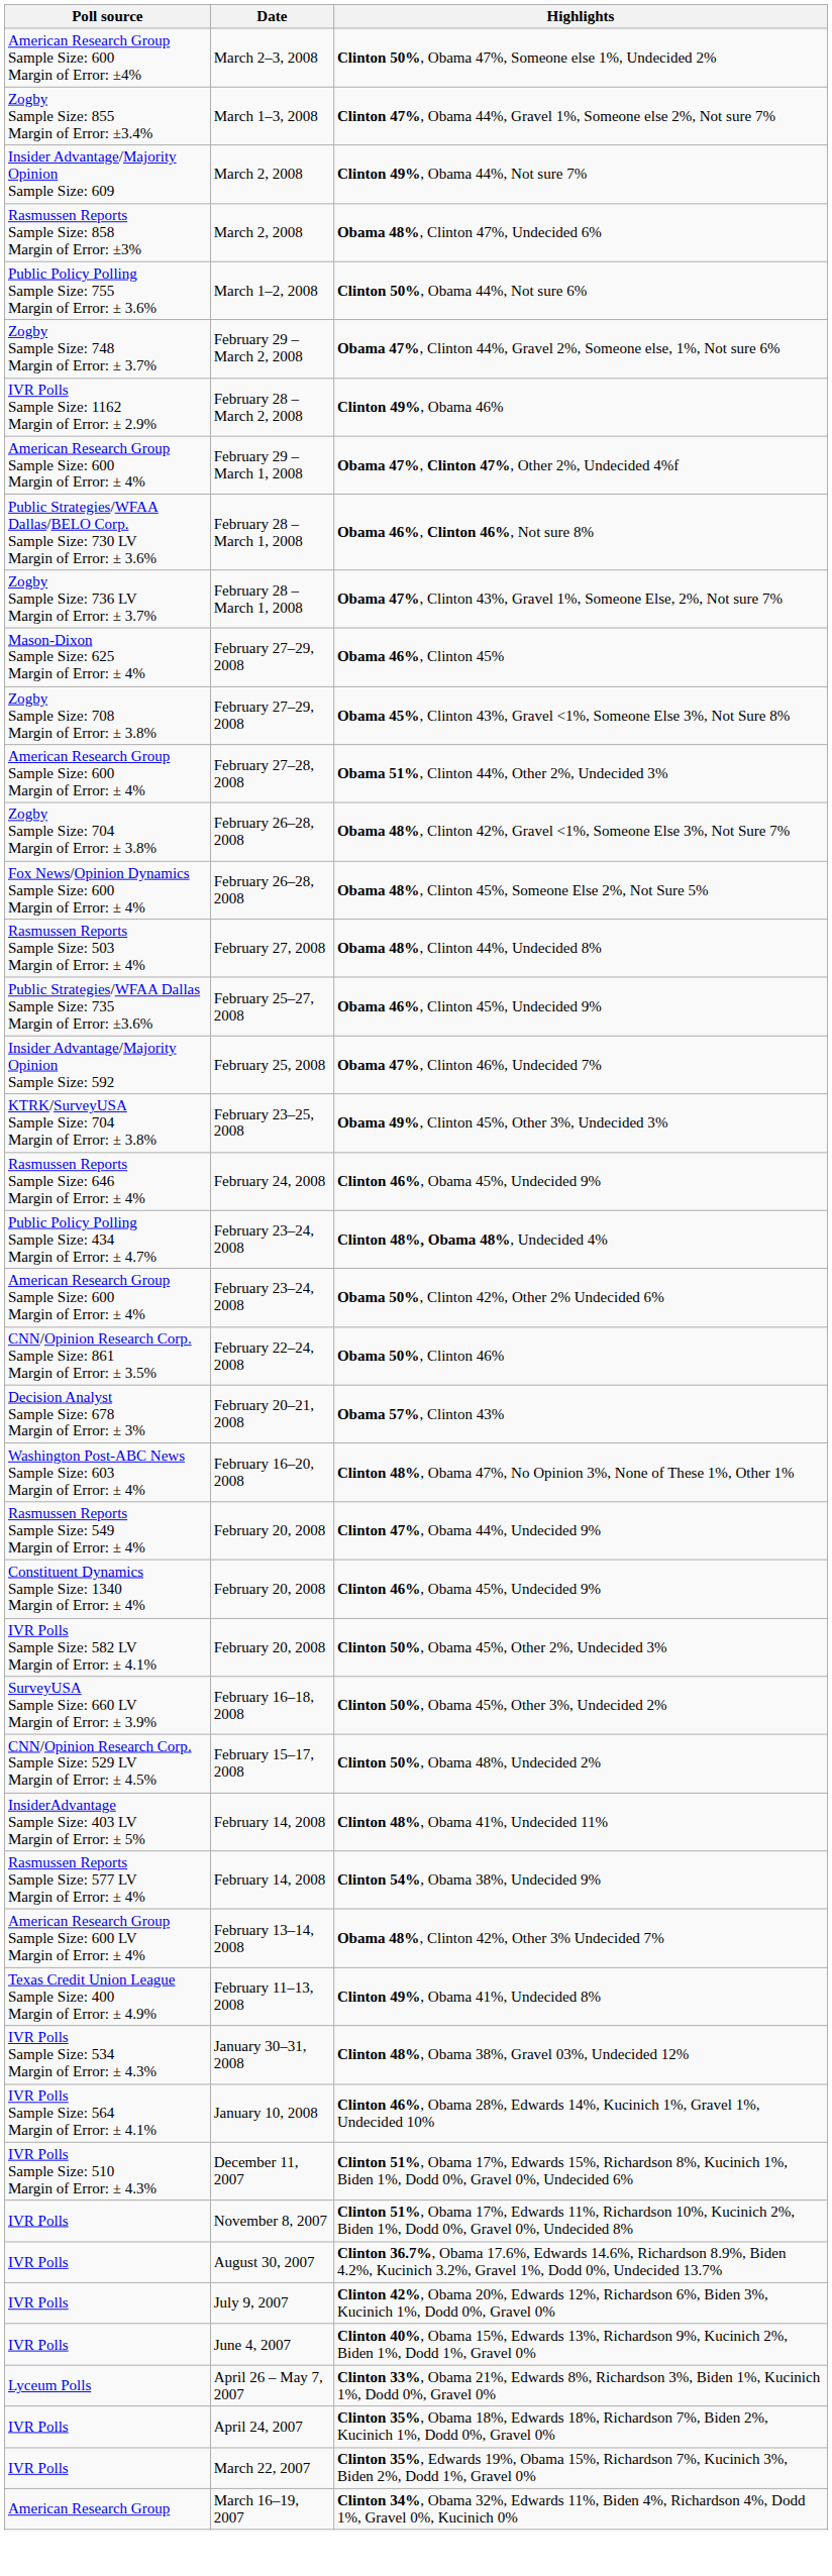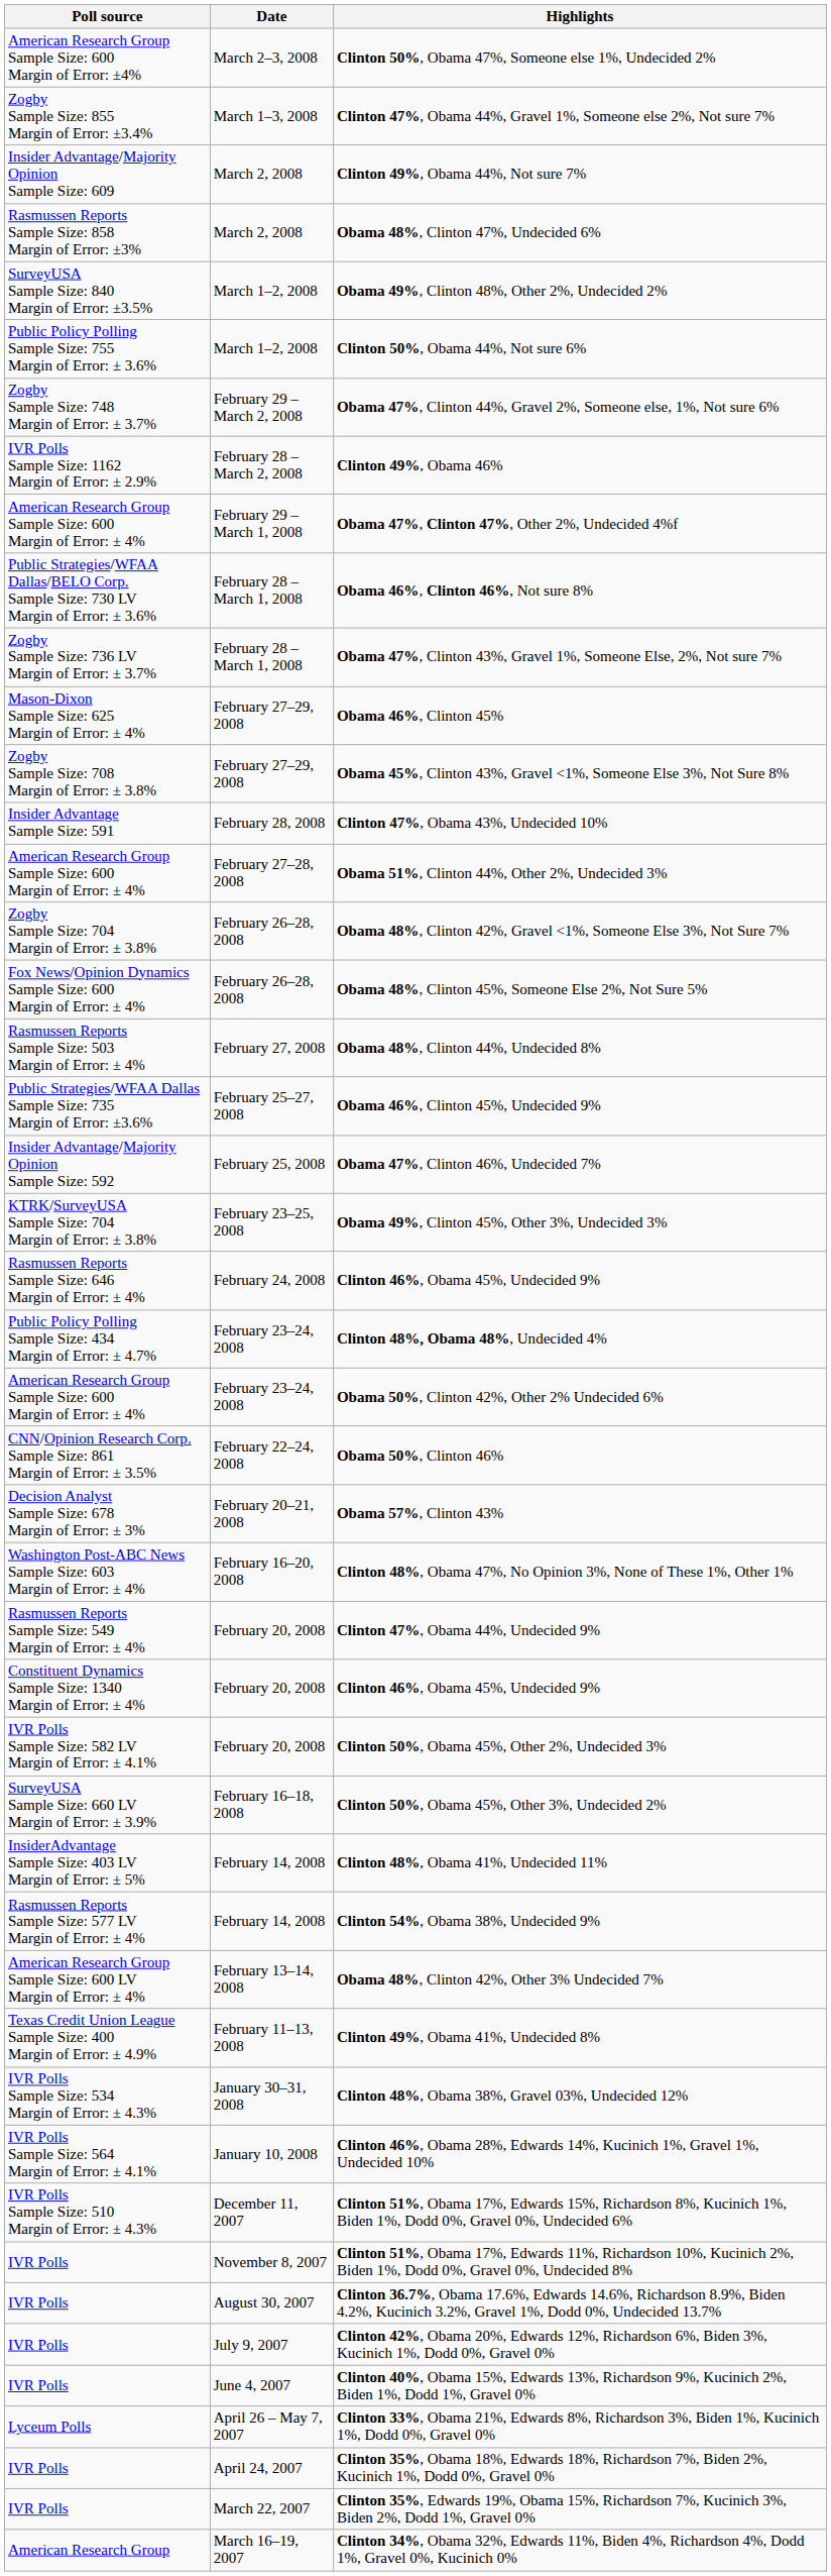+ row: SurveyUSA Sample Size: 840 Margin of Error: ±3.5% | March 1–2, 2008 | Obama 49%, Clinton 48%, Other 2%, Undecided 2%
+ row: Insider Advantage Sample Size: 591 | February 28, 2008 | Clinton 47%, Obama 43%, Undecided 10%
- row: CNN/Opinion Research Corp. Sample Size: 529 LV Margin of Error: ± 4.5% | February 15–17, 2008 | Clinton 50%, Obama 48%, Undecided 2%
